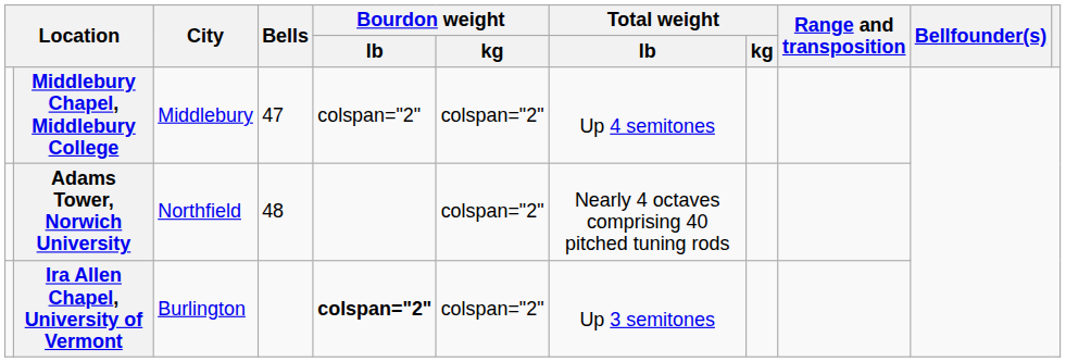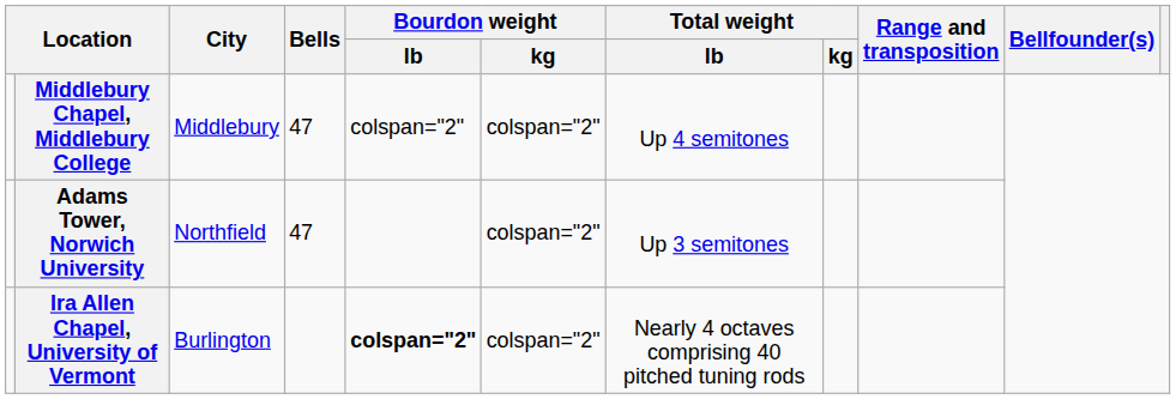Adams Tower, Norwich University | Bells: 48 -> 47
Adams Tower, Norwich University | Total weight / lb: Nearly 4 octaves comprising 40 pitched tuning rods -> Up 3 semitones
Ira Allen Chapel, University of Vermont | Total weight / lb: Up 3 semitones -> Nearly 4 octaves comprising 40 pitched tuning rods
